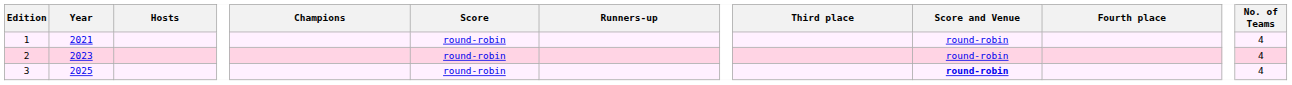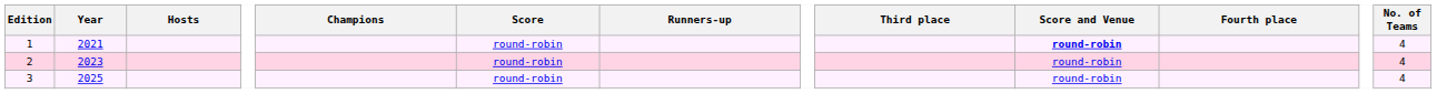1 | Score and Venue: normal -> bold
3 | Score and Venue: bold -> normal
